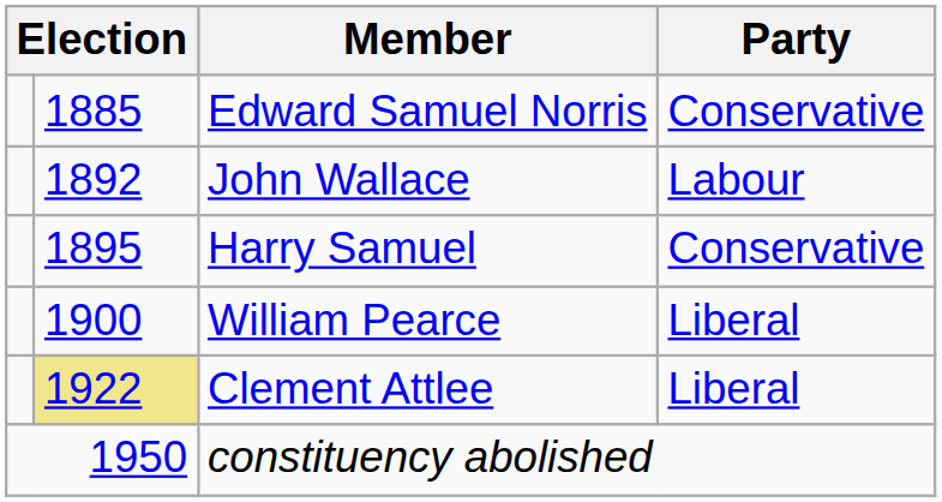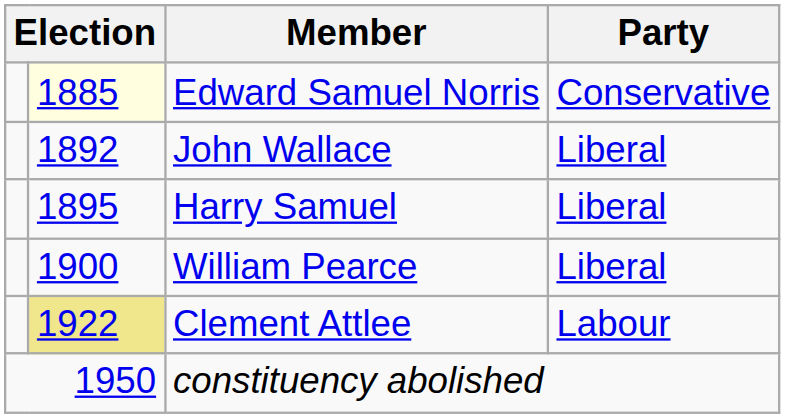Edward Samuel Norris | column 2: no background -> lightyellow background
John Wallace | Party: Labour -> Liberal
Harry Samuel | Party: Conservative -> Liberal
Clement Attlee | Party: Liberal -> Labour
